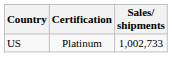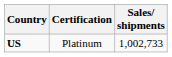US | Country: normal -> bold
